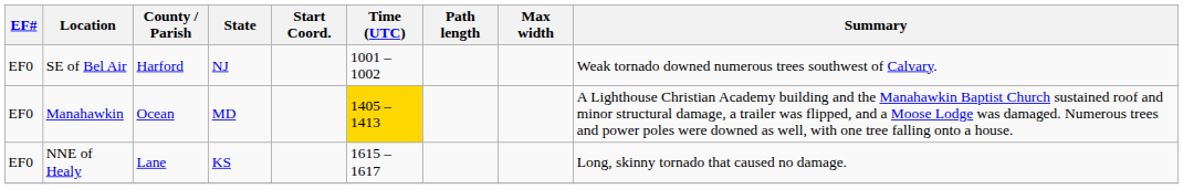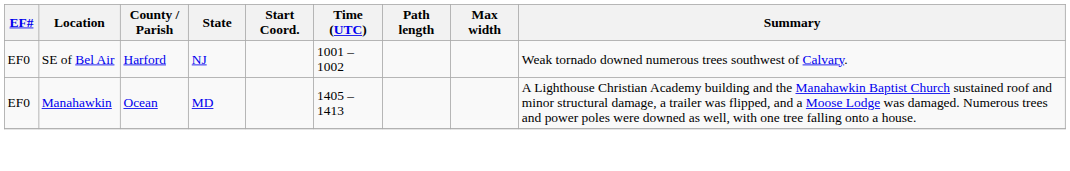Manahawkin | Time (UTC): gold background -> no background
- row: EF0 | NNE of Healy | Lane | KS | 1615 – 1617 | Long, skinny tornado that caused no damage.
